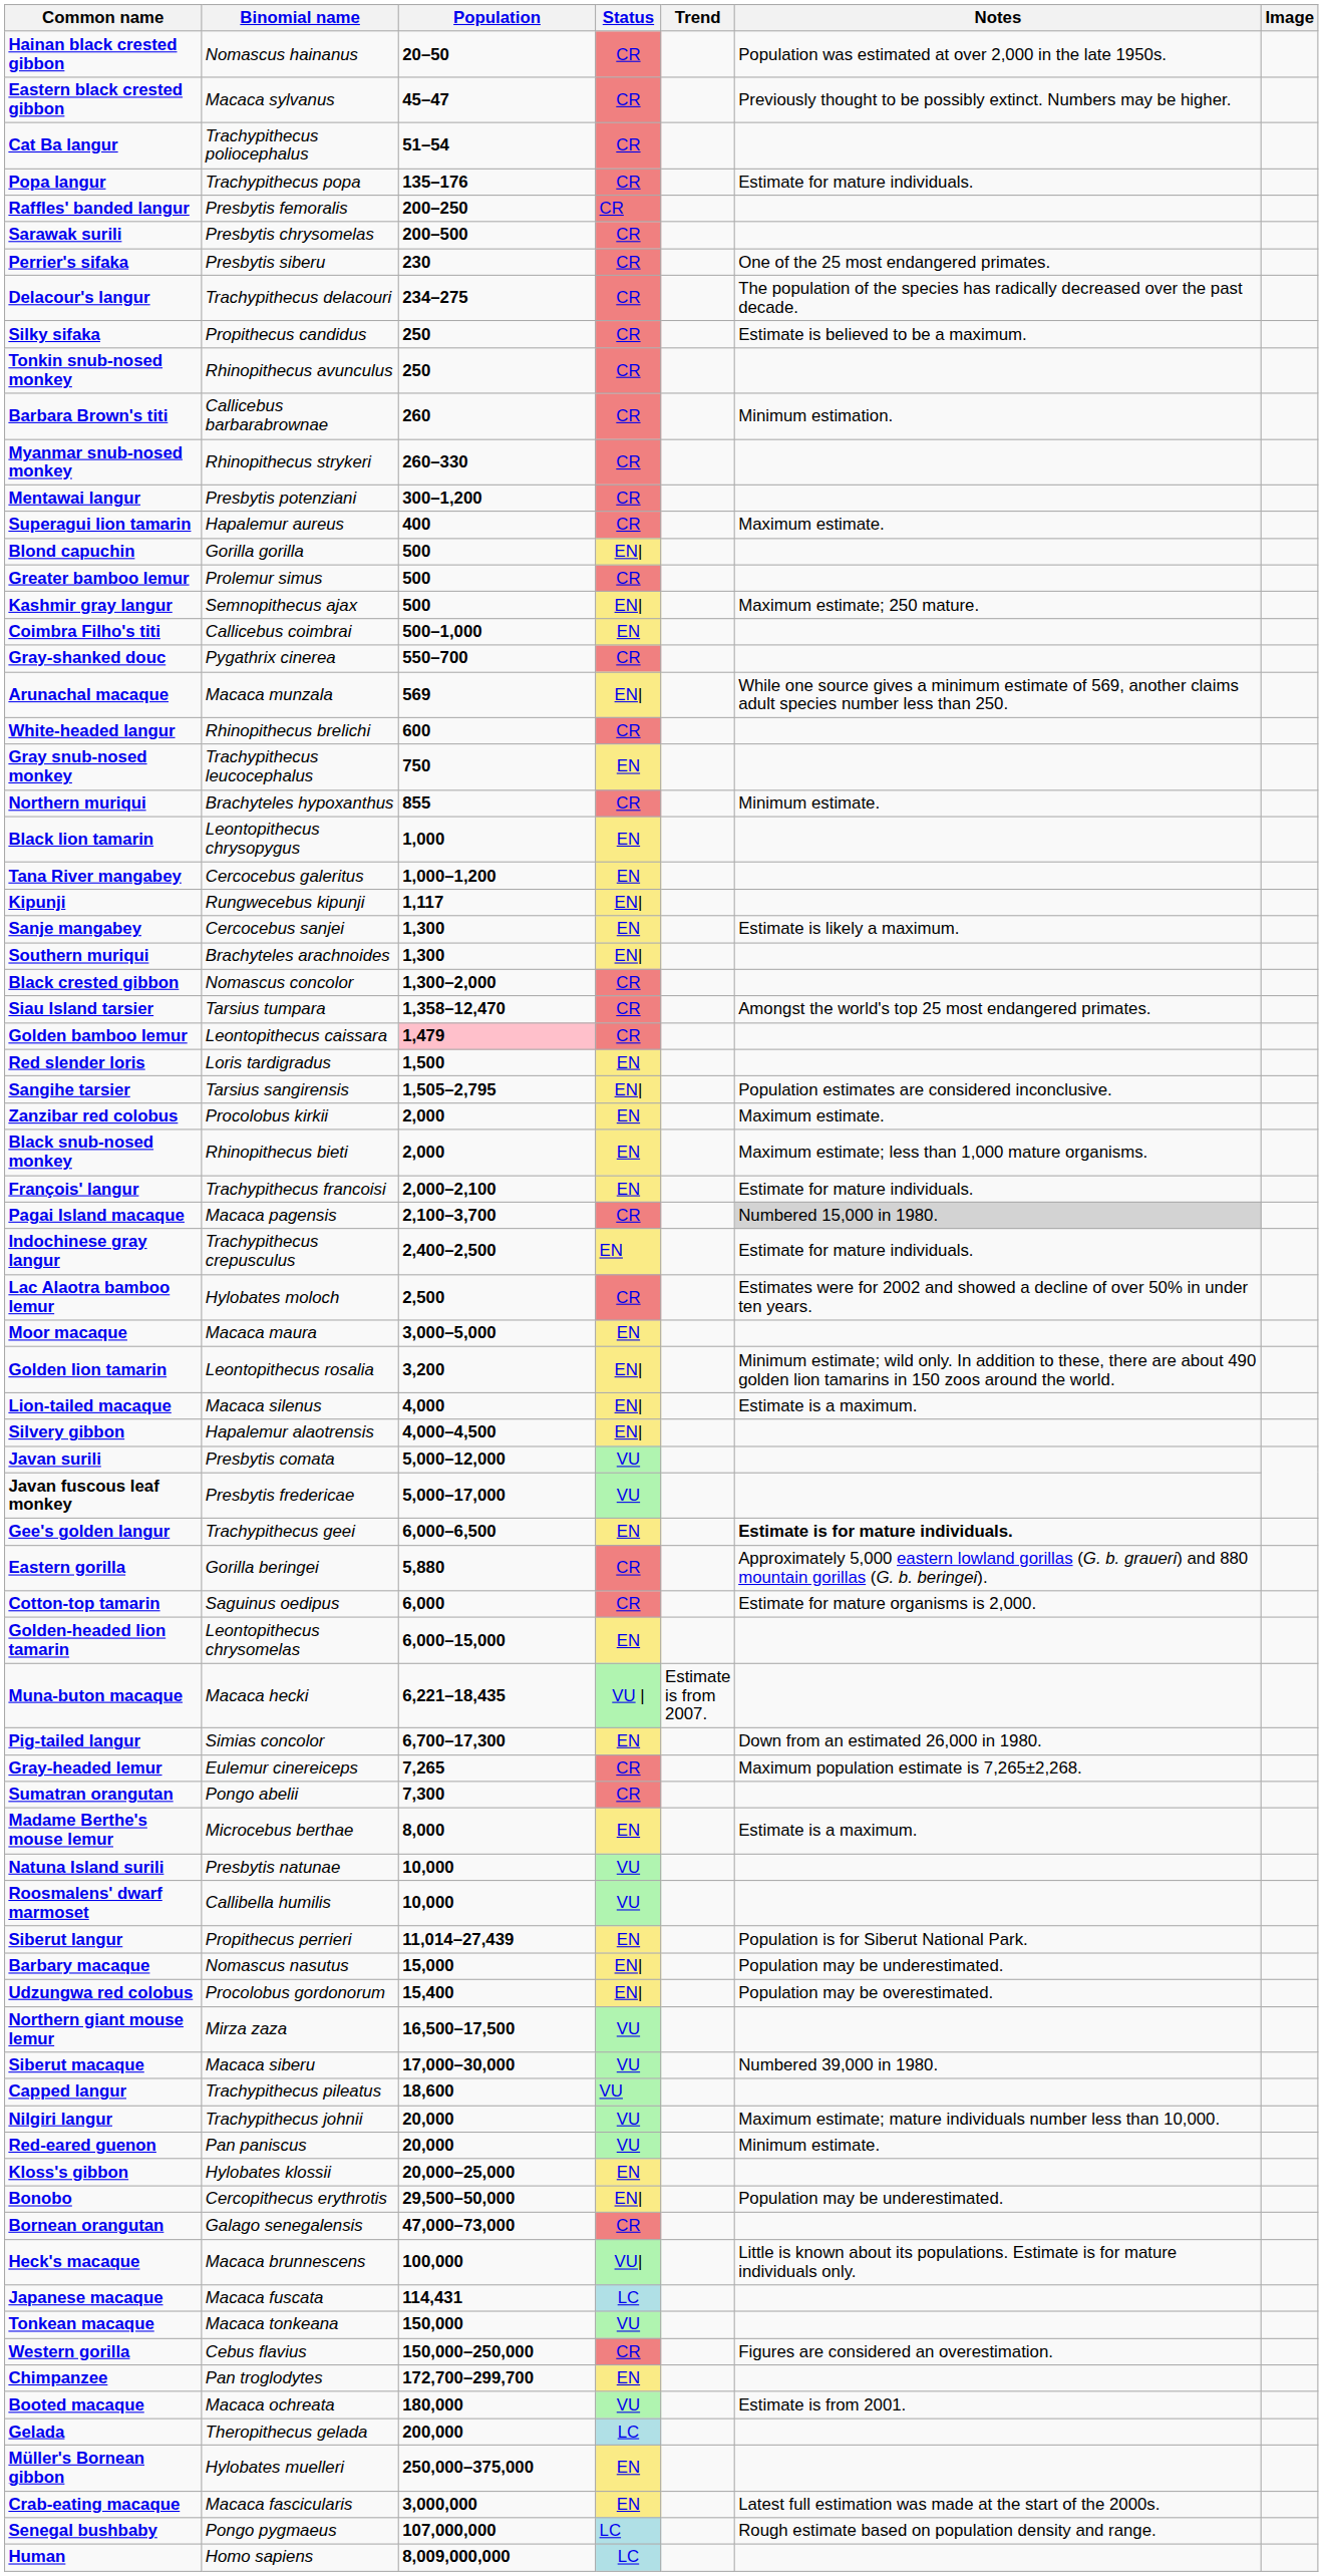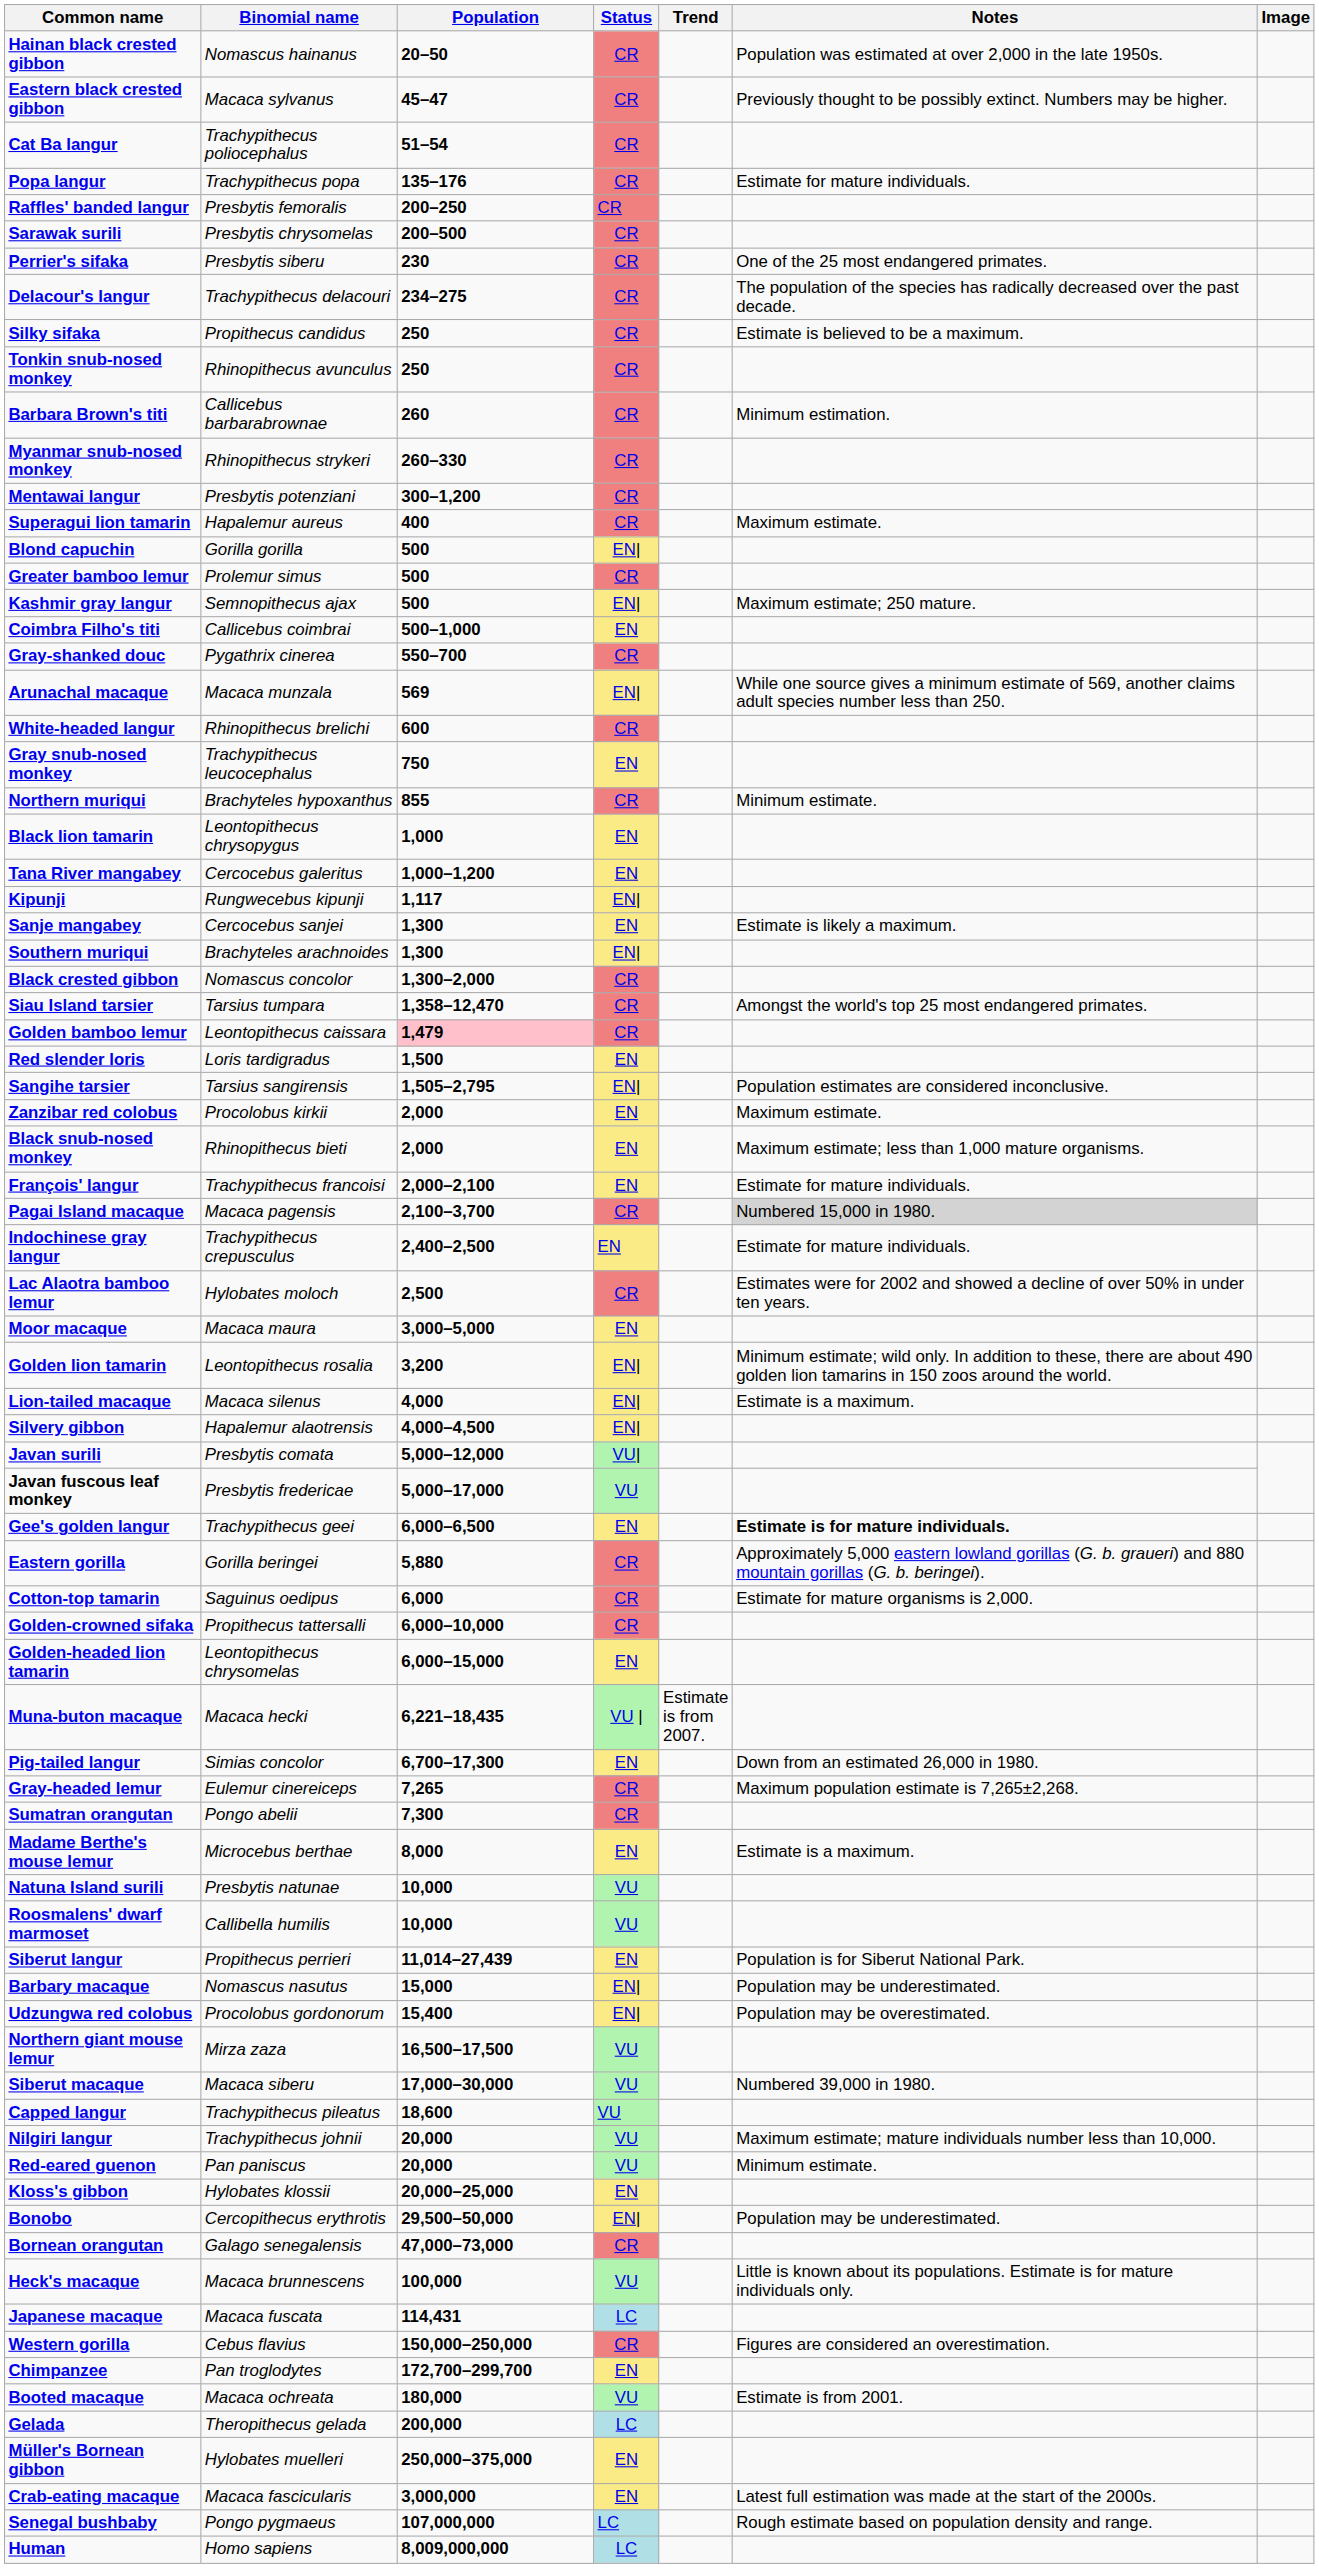Javan surili | Status: VU -> VU|
+ row: Golden-crowned sifaka | Propithecus tattersalli | 6,000–10,000 | CR
Heck's macaque | Status: VU| -> VU
- row: Tonkean macaque | Macaca tonkeana | 150,000 | VU
